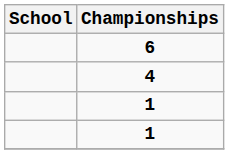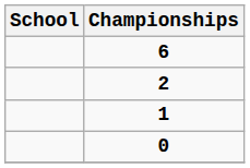row 3 | Championships: 4 -> 2
row 5 | Championships: 1 -> 0
